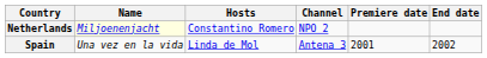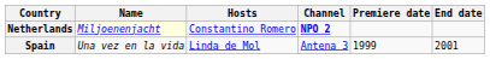Netherlands | Channel: normal -> bold
Spain | Premiere date: 2001 -> 1999
Spain | End date: 2002 -> 2001
